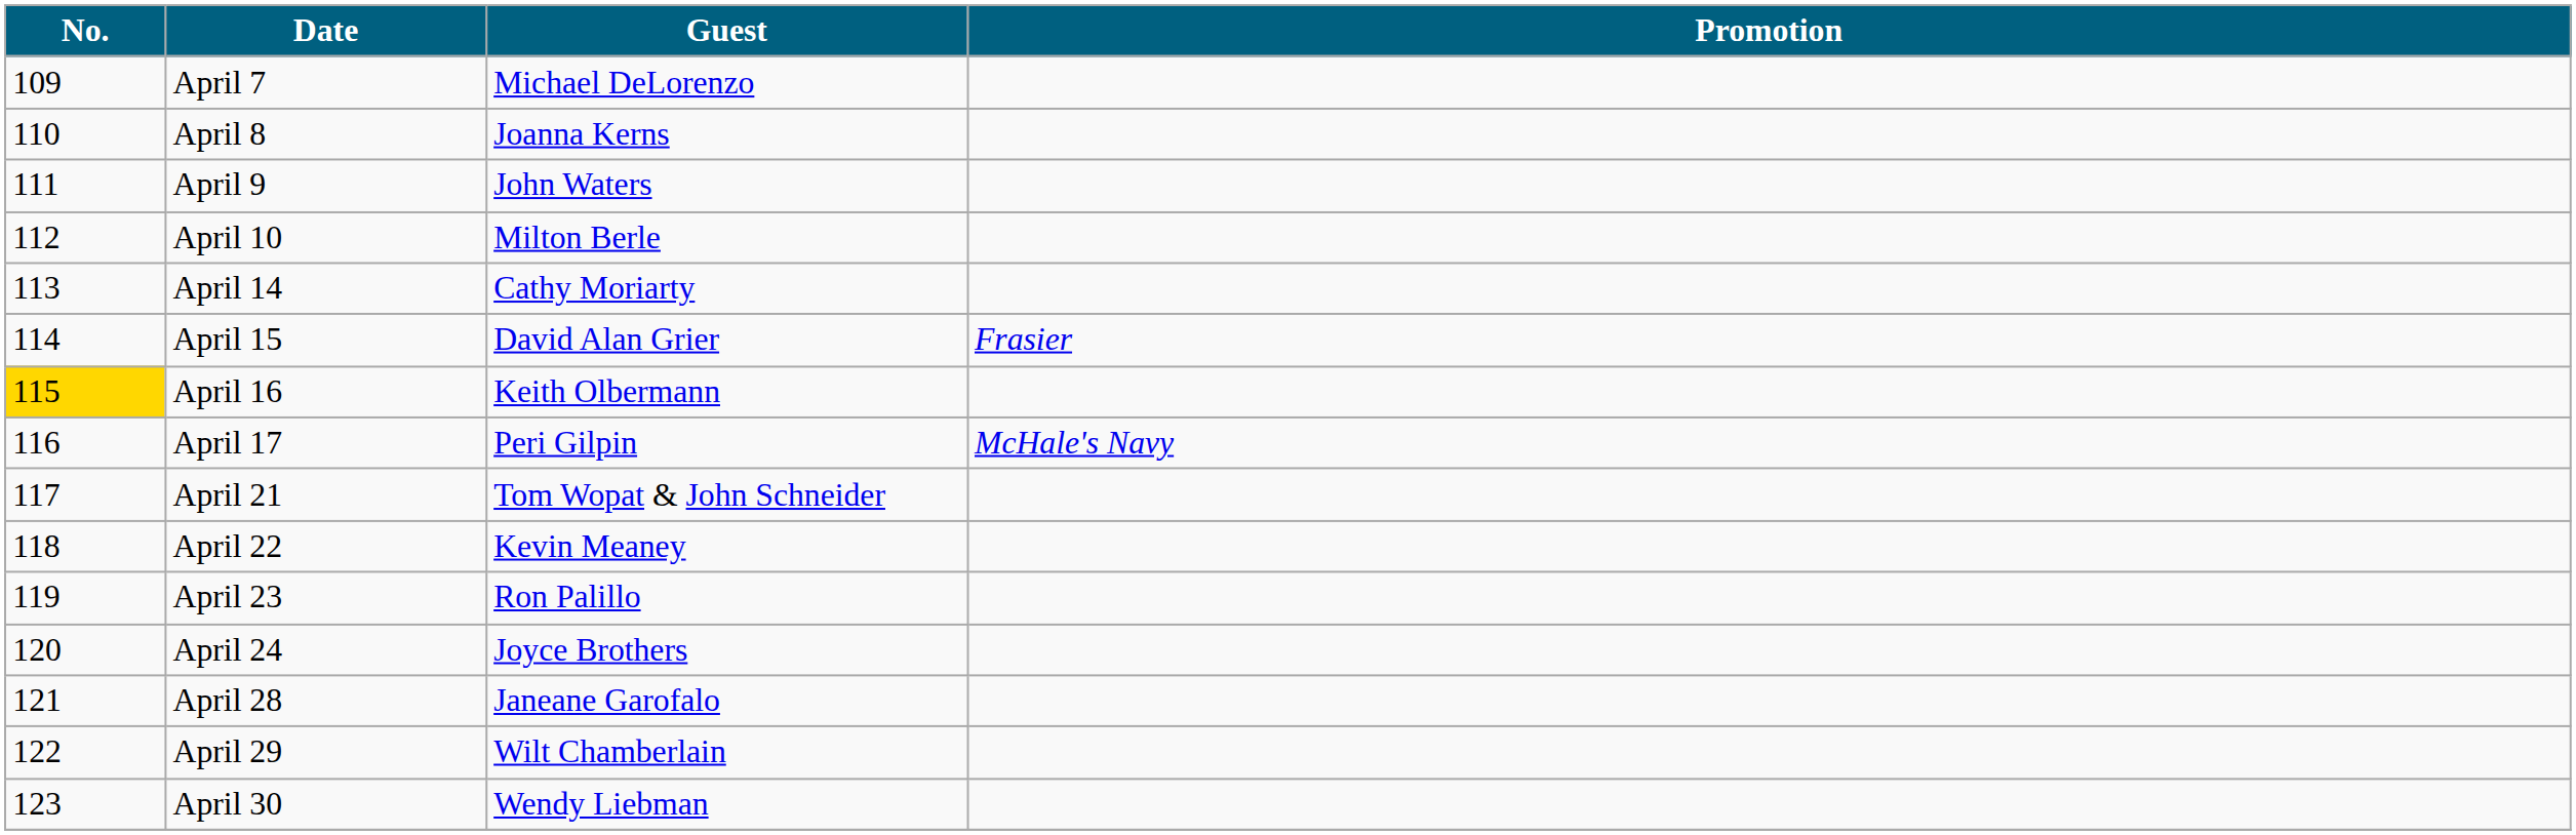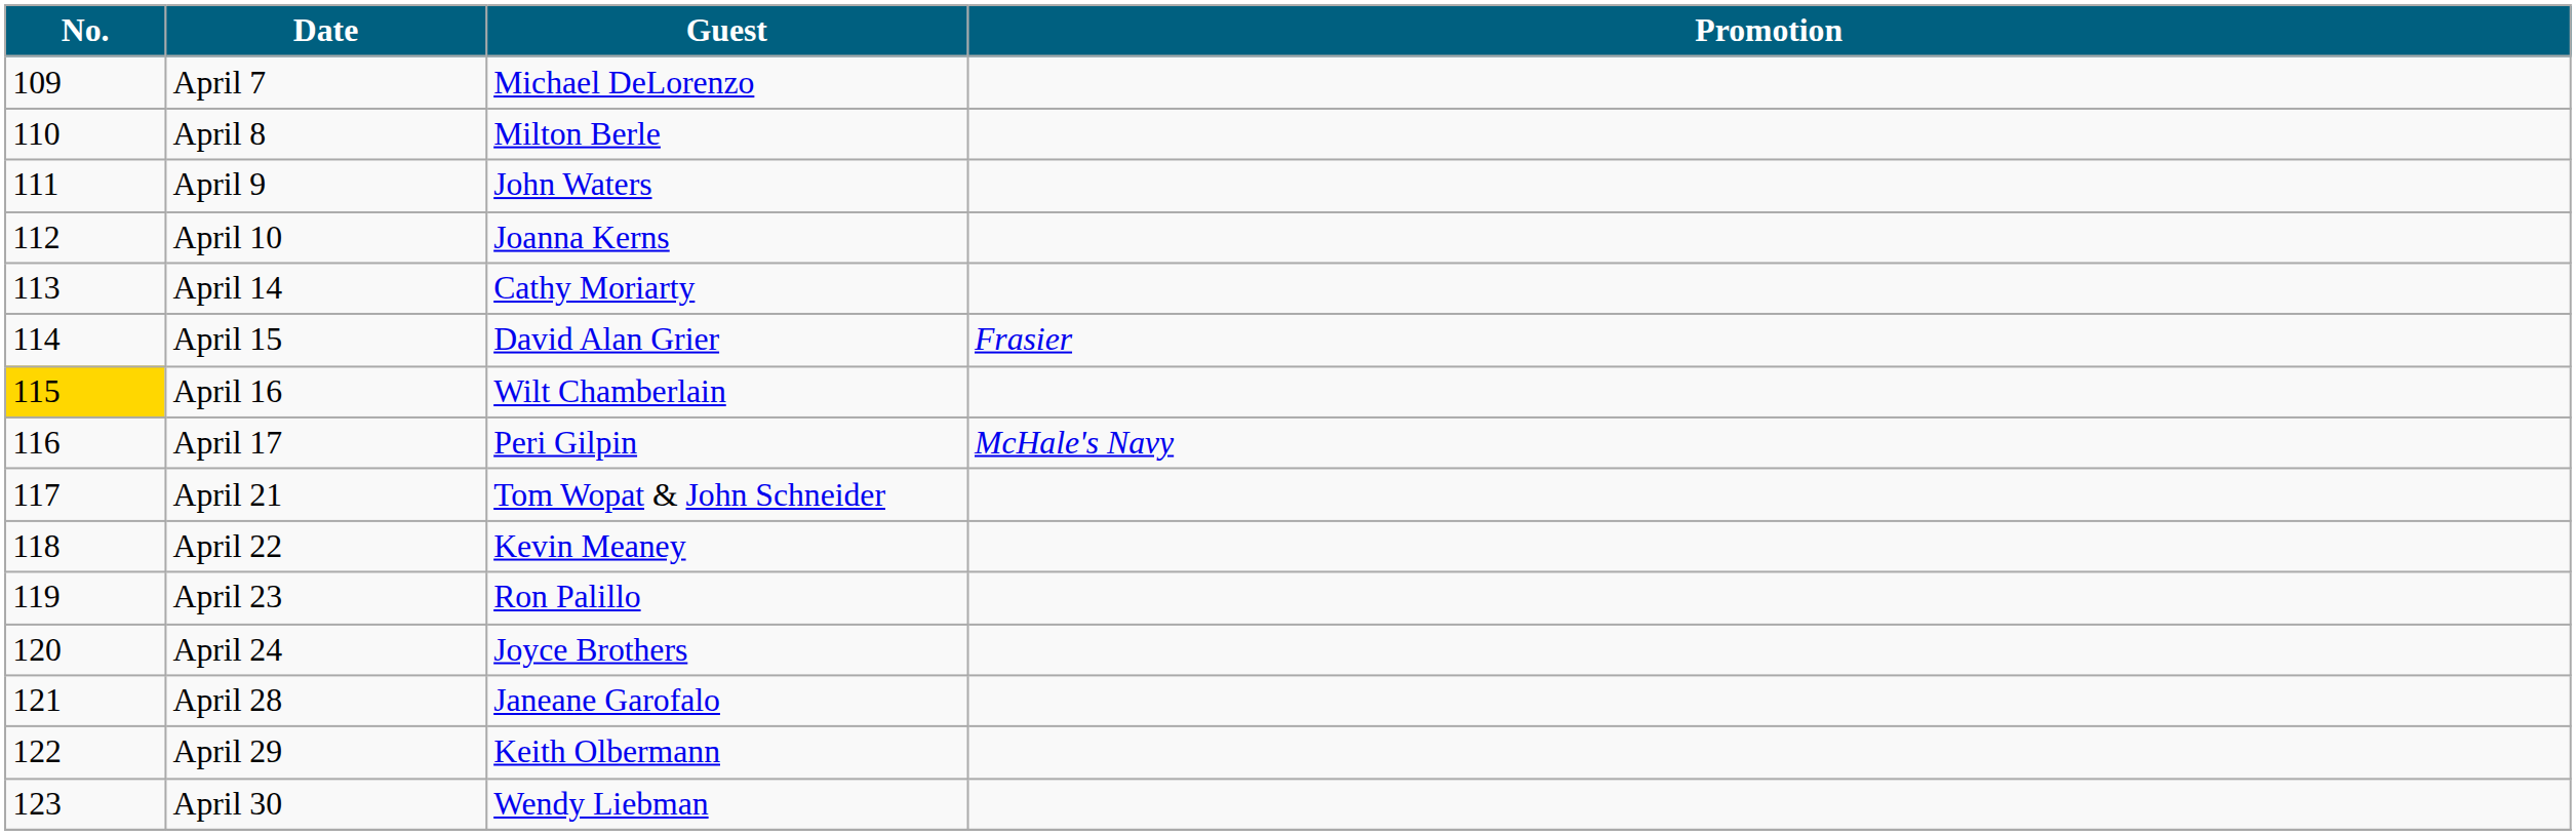April 8 | Guest: Joanna Kerns -> Milton Berle
April 10 | Guest: Milton Berle -> Joanna Kerns
April 16 | Guest: Keith Olbermann -> Wilt Chamberlain
April 29 | Guest: Wilt Chamberlain -> Keith Olbermann
